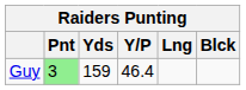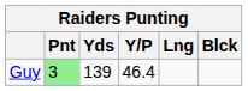Guy | Yds: 159 -> 139
